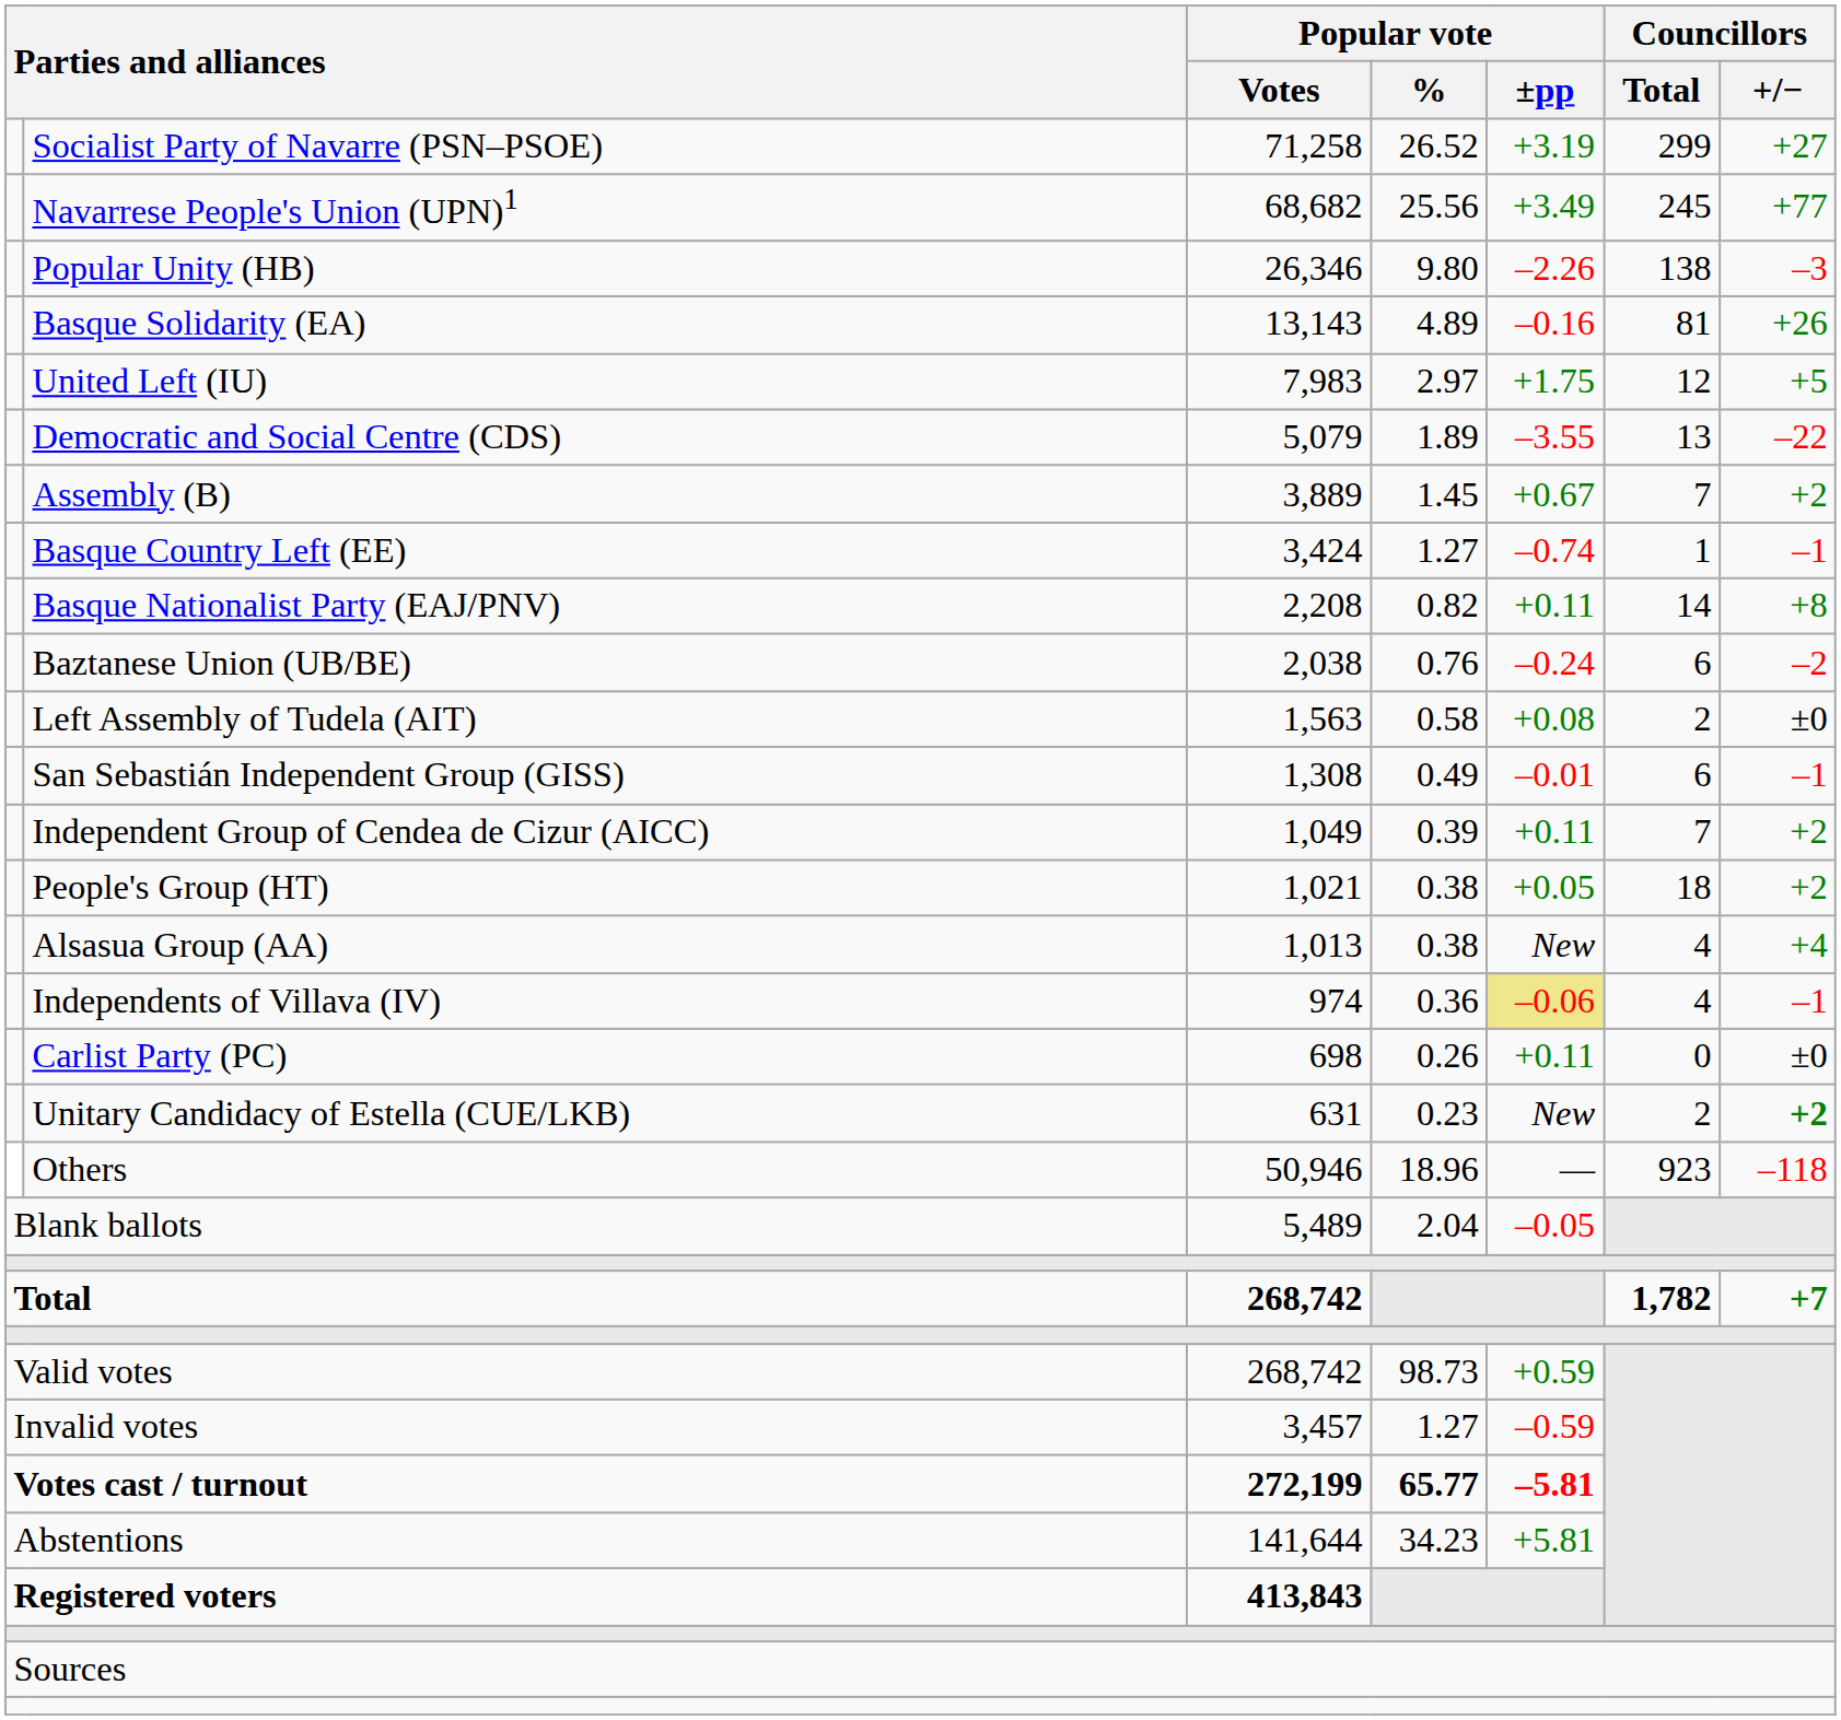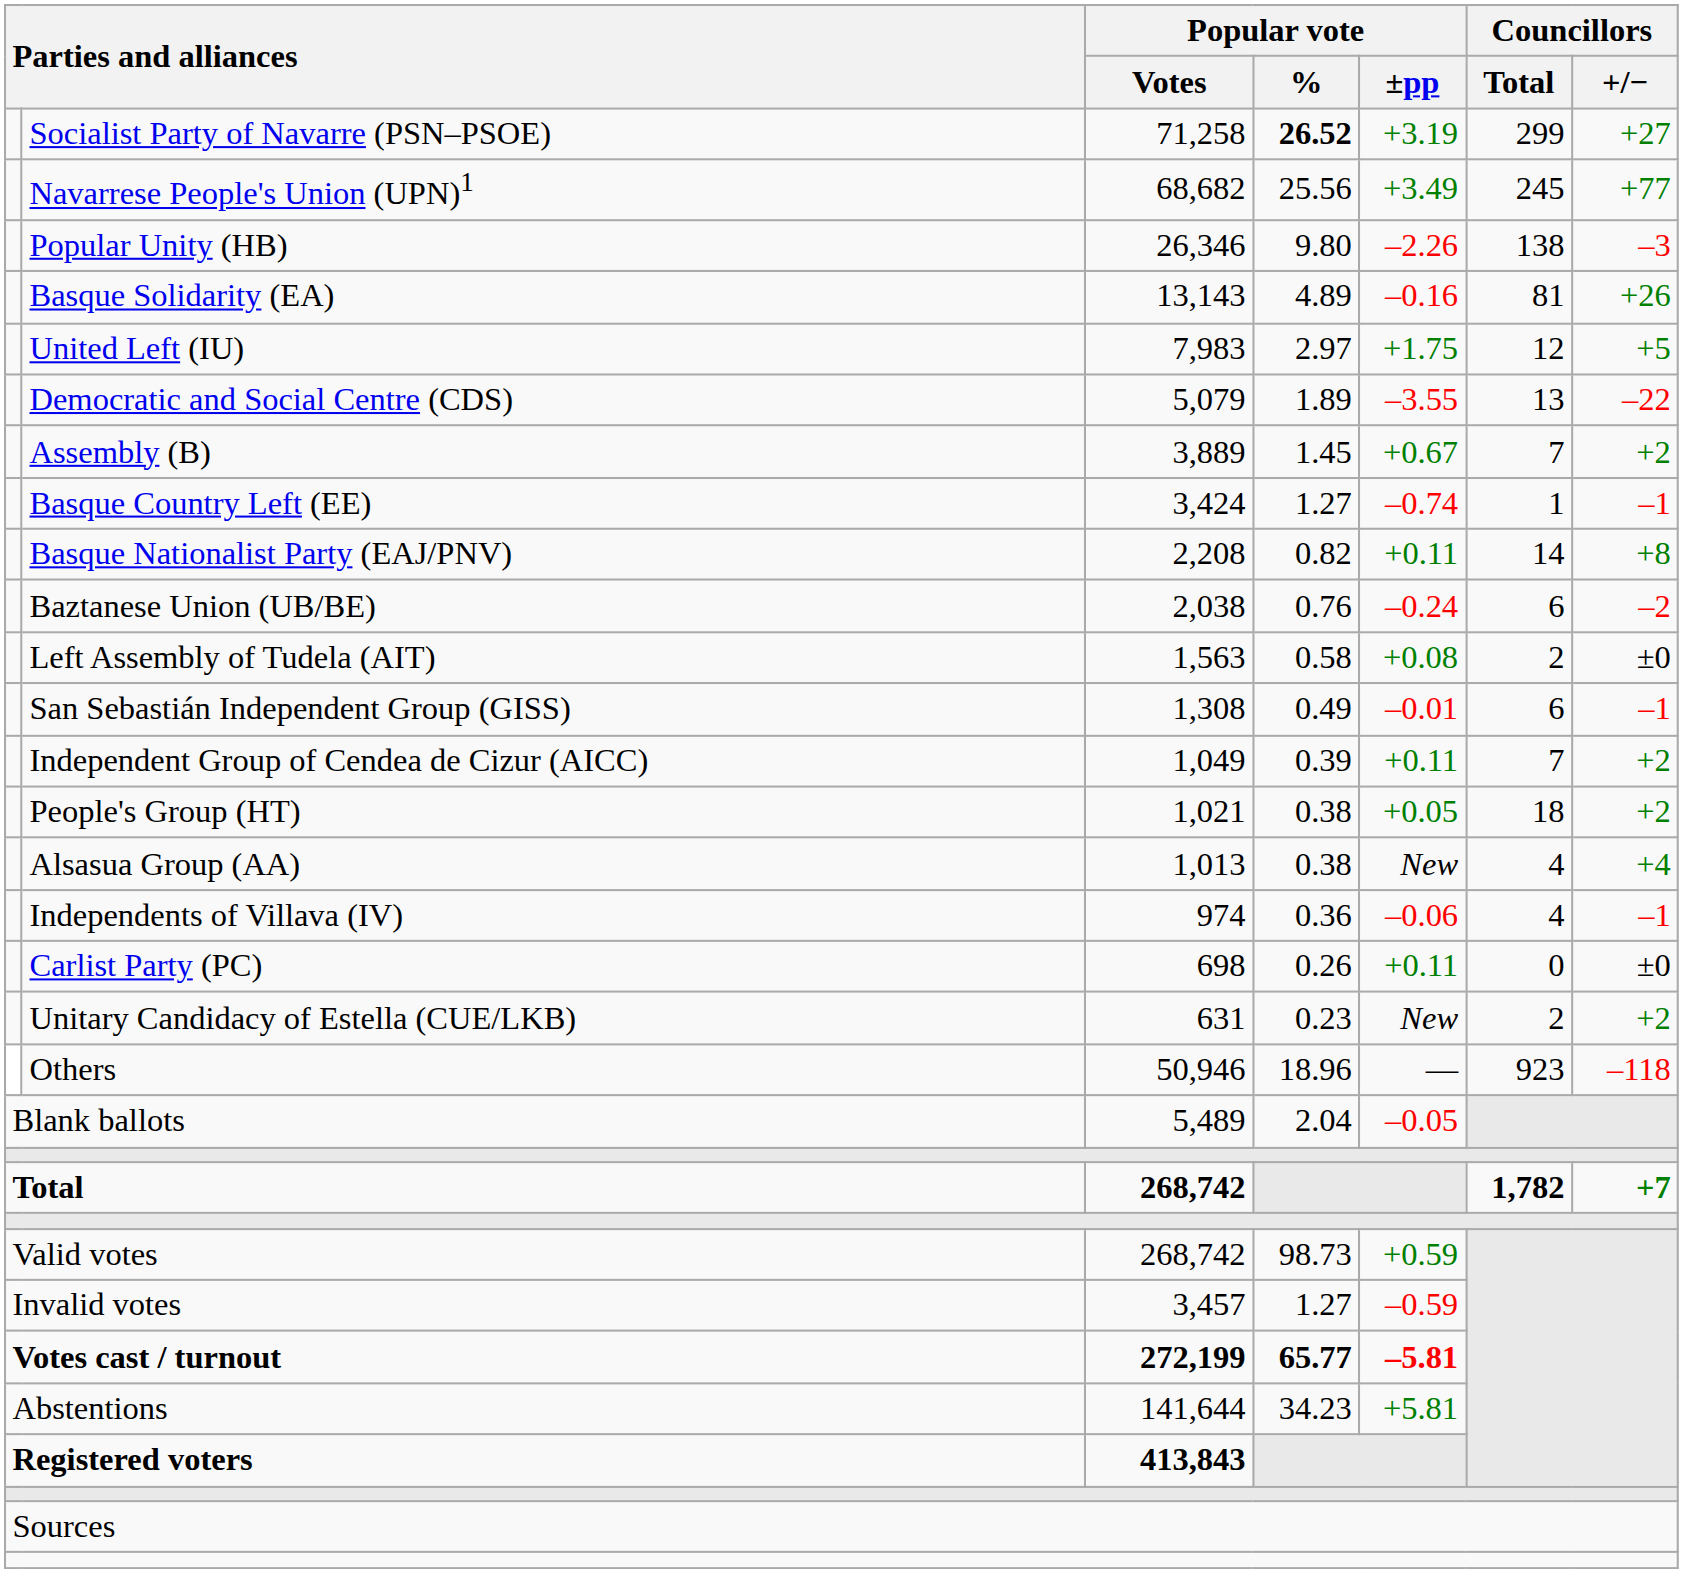Socialist Party of Navarre (PSN–PSOE) | Popular vote / %: normal -> bold
Independents of Villava (IV) | Popular vote / ±pp: khaki background -> no background
Unitary Candidacy of Estella (CUE/LKB) | Councillors / +/−: bold -> normal
